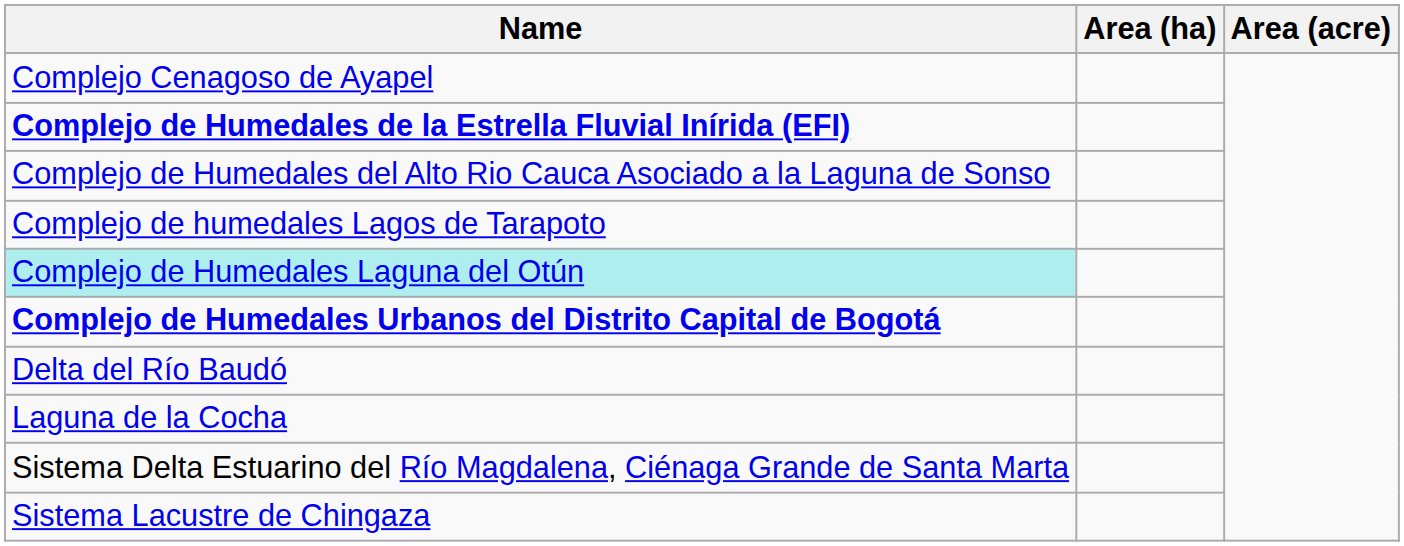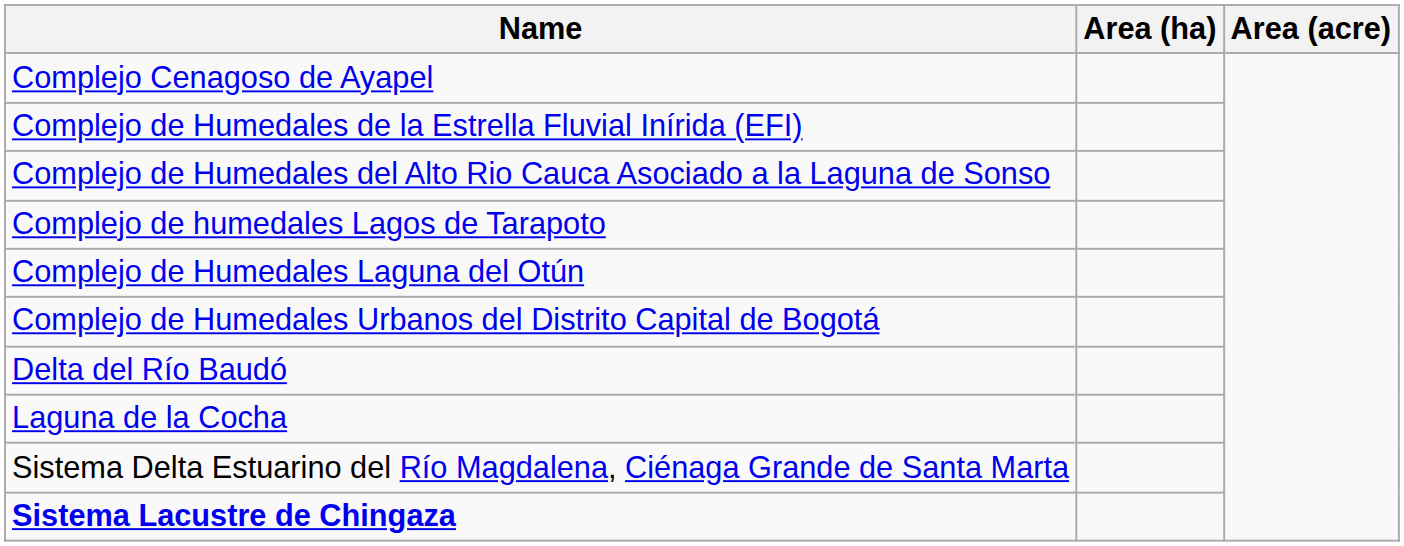Complejo de Humedales de la Estrella Fluvial Inírida (EFI) | Name: bold -> normal
Complejo de Humedales Laguna del Otún | Name: paleturquoise background -> no background
Complejo de Humedales Urbanos del Distrito Capital de Bogotá | Name: bold -> normal
Sistema Lacustre de Chingaza | Name: normal -> bold
